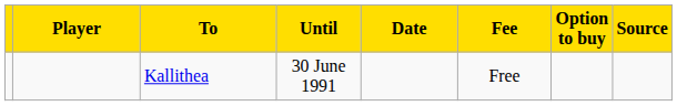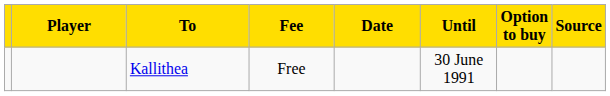columns swapped: Fee <-> Until
